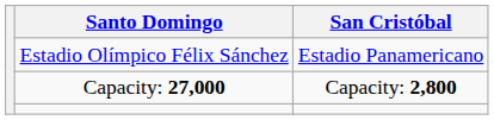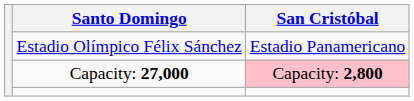Capacity: 27,000 | San Cristóbal: no background -> pink background
